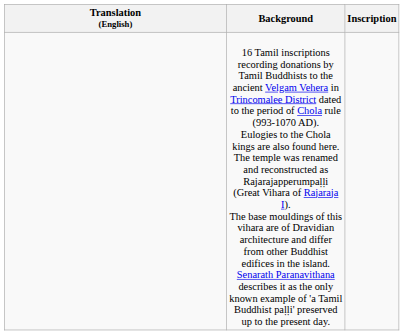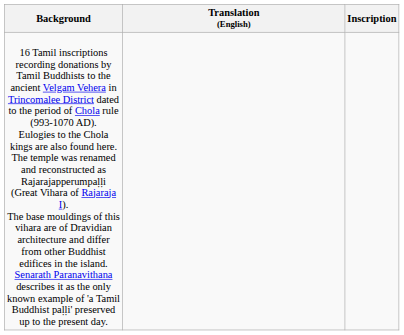columns swapped: Background <-> Translation (English)
